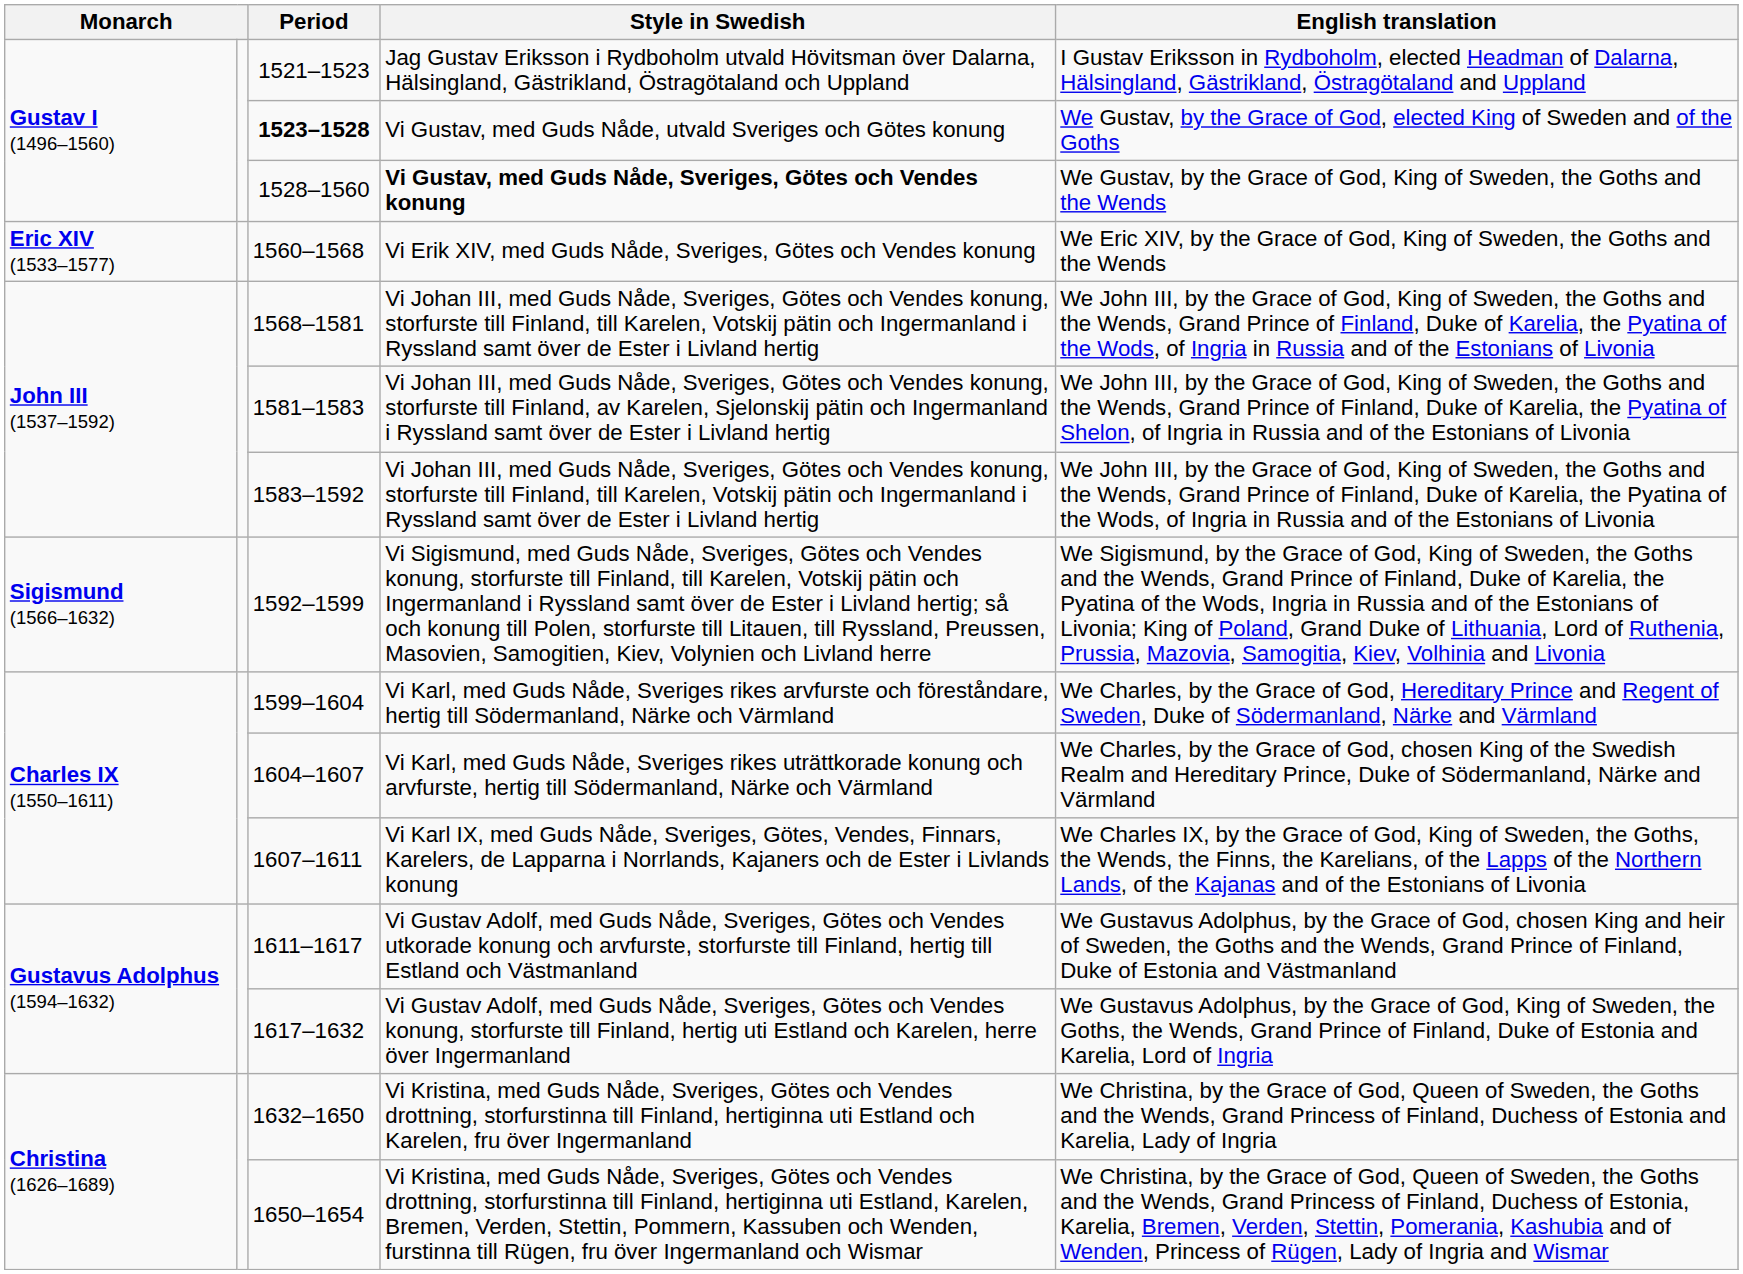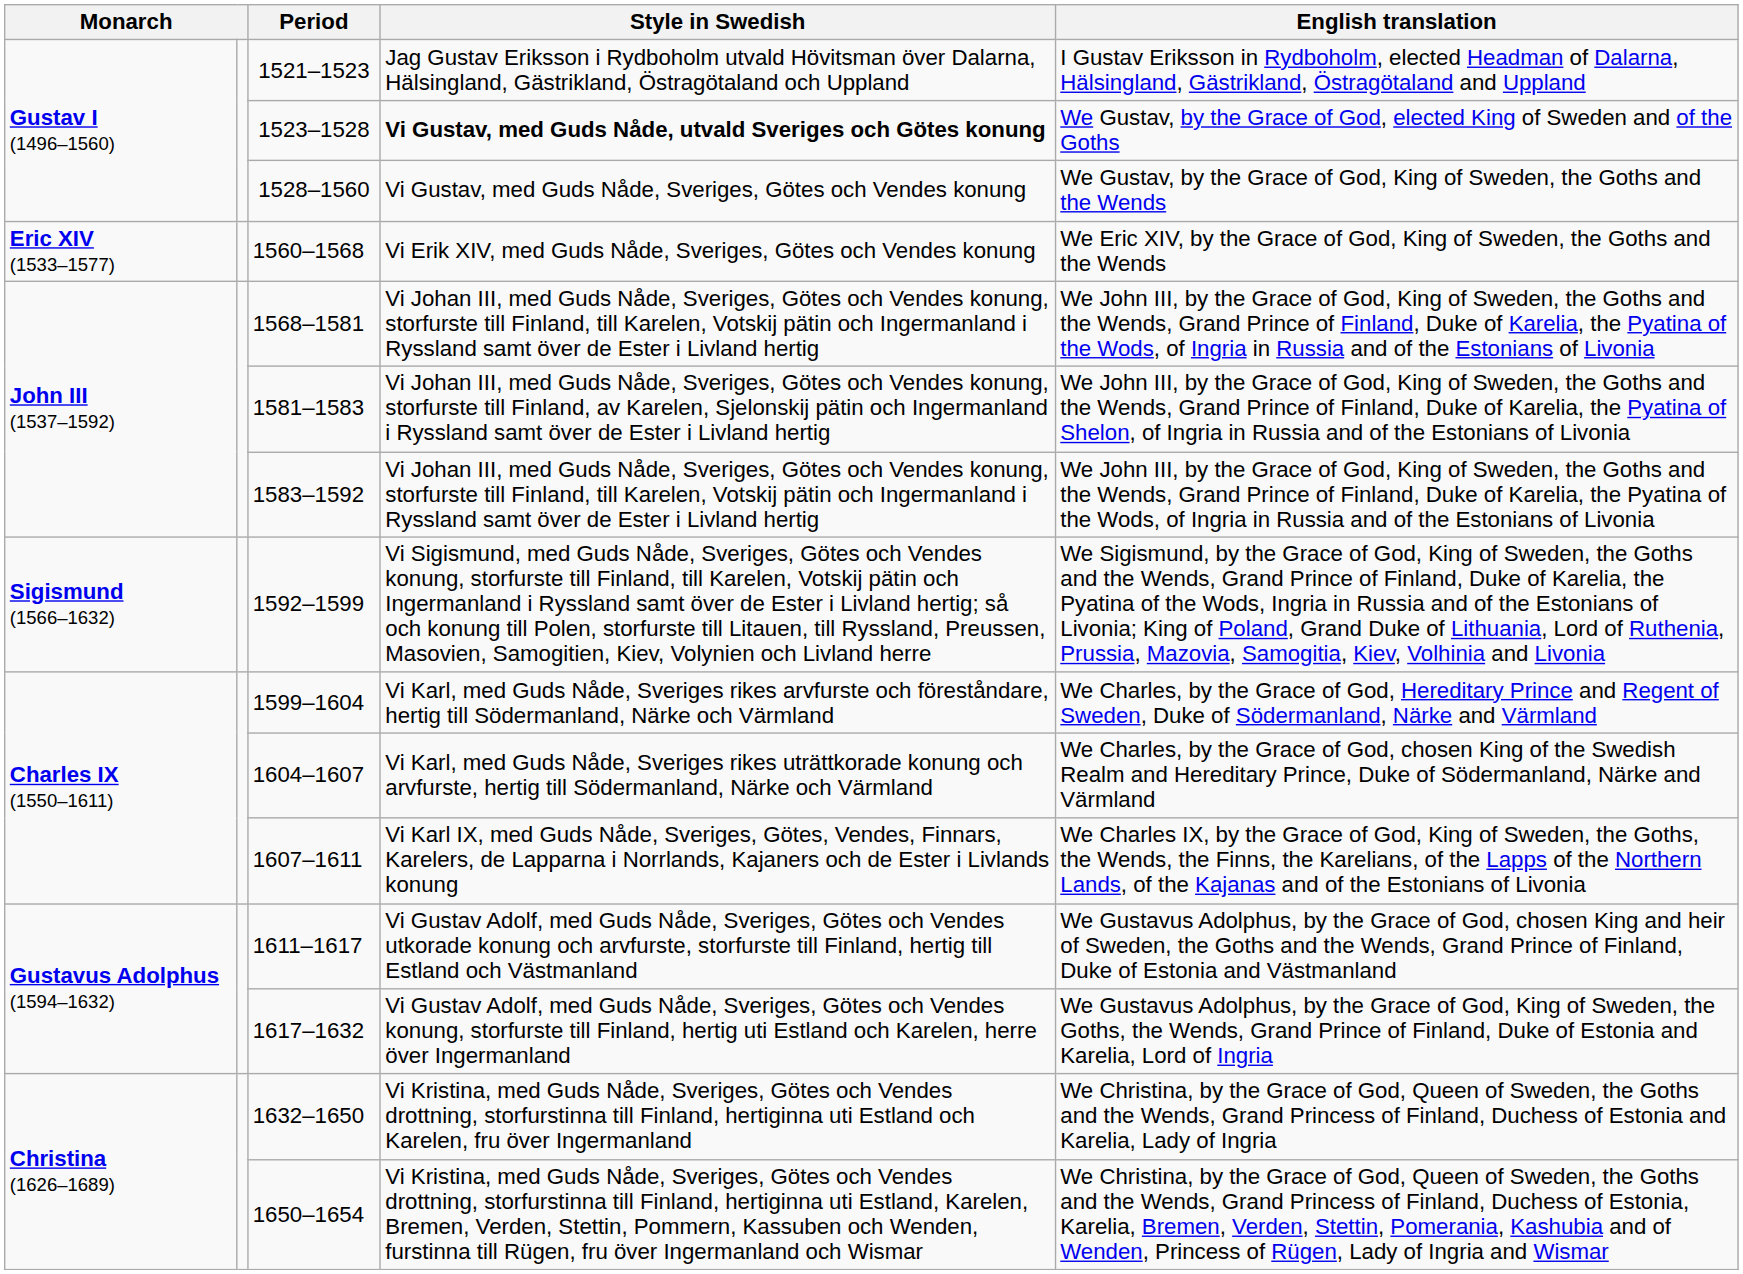Vi Gustav, med Guds Nåde, utvald Sveriges och Götes konung | Period: bold -> normal
Vi Gustav, med Guds Nåde, utvald Sveriges och Götes konung | Style in Swedish: normal -> bold
Vi Gustav, med Guds Nåde, Sveriges, Götes och Vendes konung | Style in Swedish: bold -> normal
